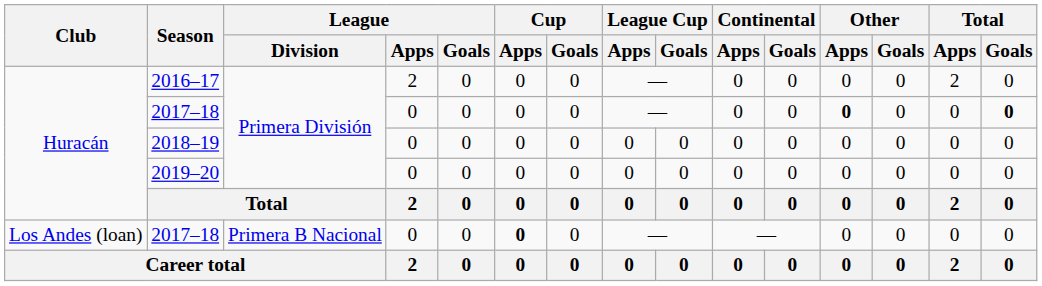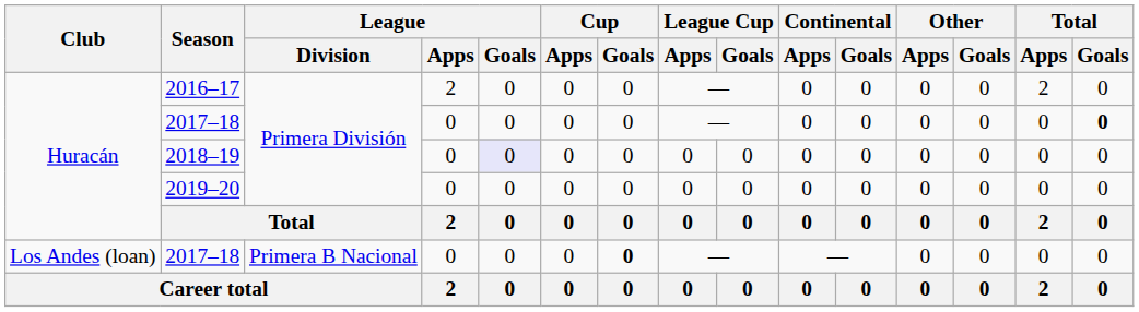Huracán / 2017–18 | Other / Apps: bold -> normal
2018–19 | League / Goals: no background -> lavender background
Los Andes (loan) / 2017–18 | Cup / Apps: bold -> normal
Los Andes (loan) / 2017–18 | Cup / Goals: normal -> bold
